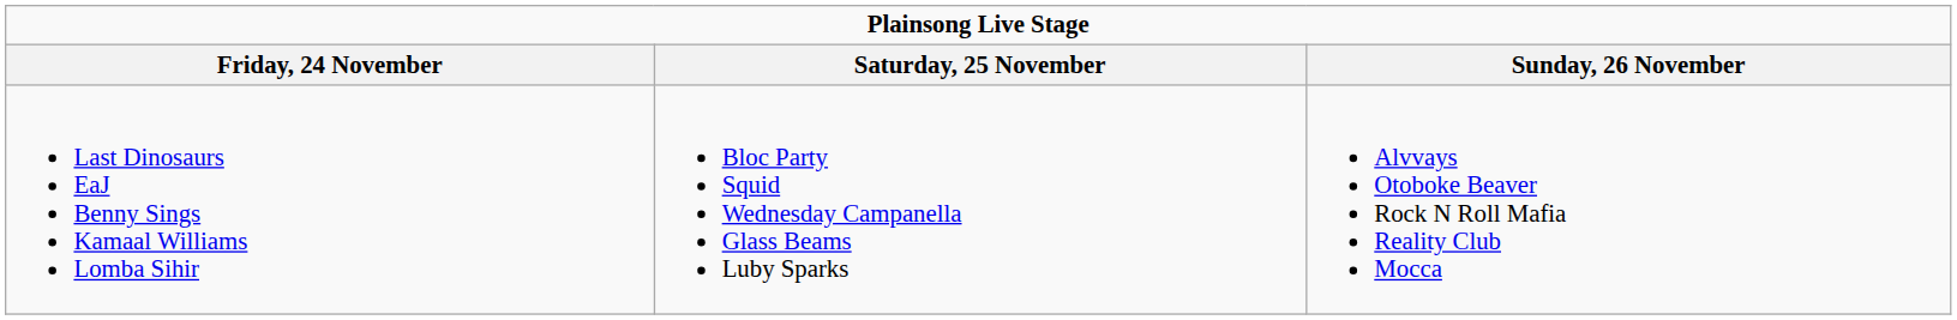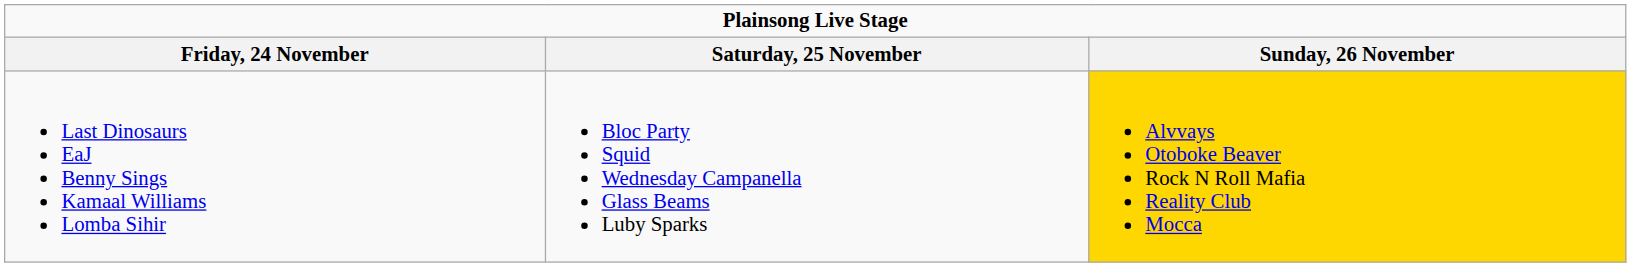Last Dinosaurs EaJ Benny Sings Kamaal Williams Lomba Sihir | Sunday, 26 November: no background -> gold background
